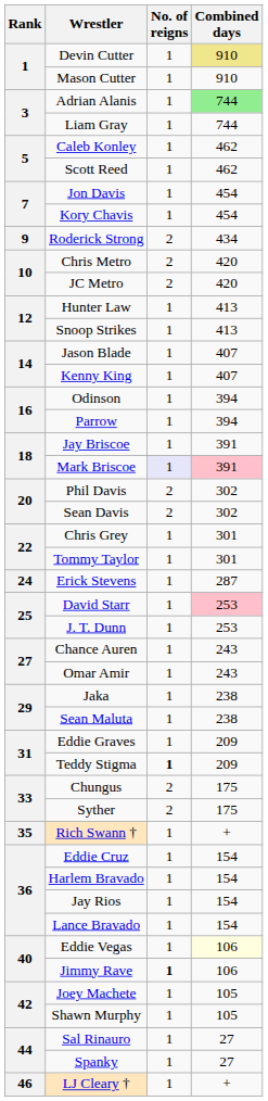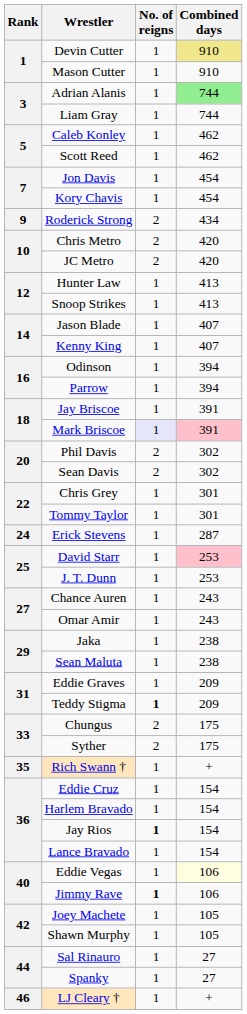Jay Rios | No. of reigns: normal -> bold
